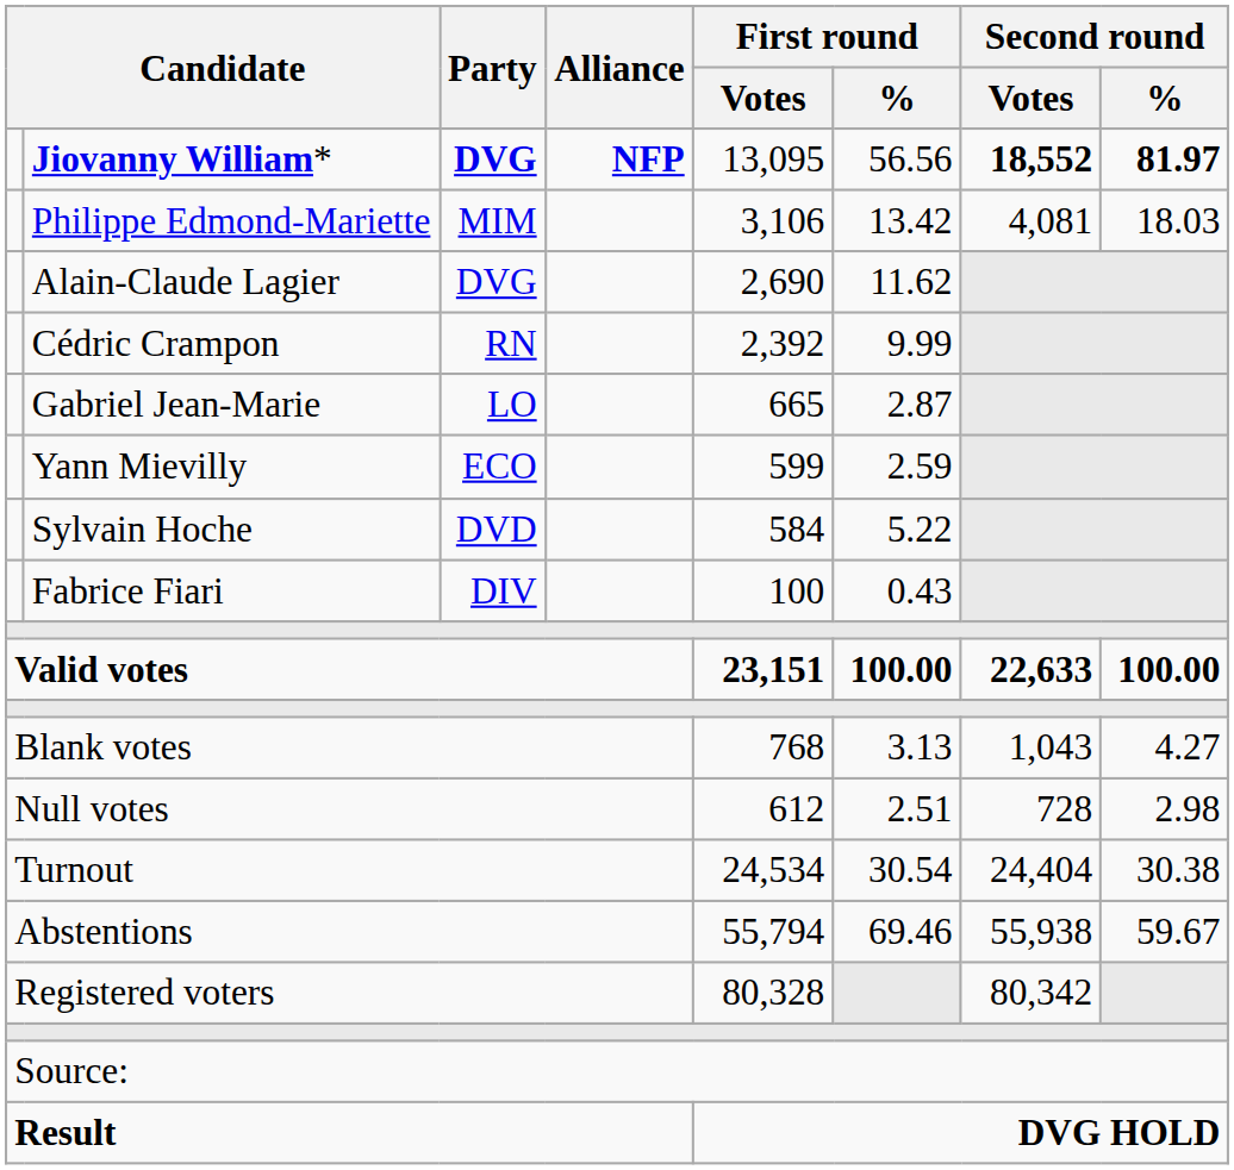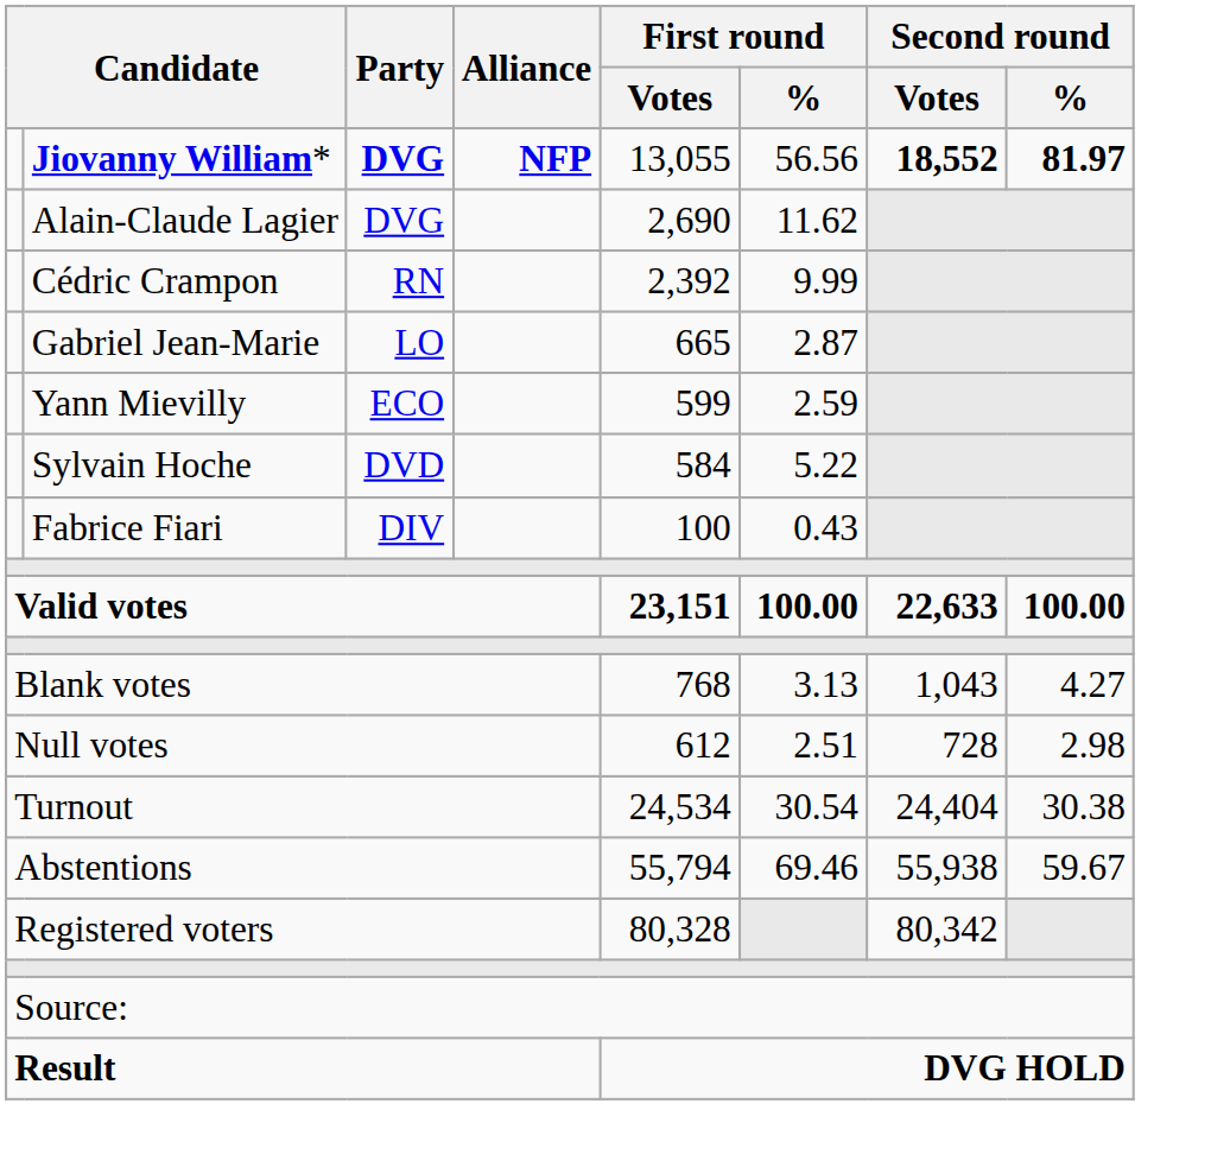Jiovanny William* | First round / Votes: 13,095 -> 13,055
- row: Philippe Edmond-Mariette | MIM | 3,106 | 13.42 | 4,081 | 18.03
